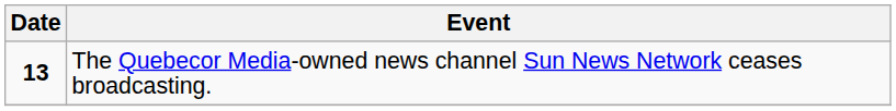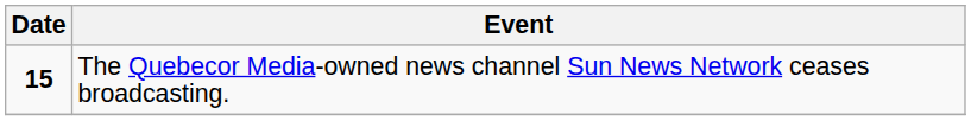row 2 | Date: 13 -> 15
